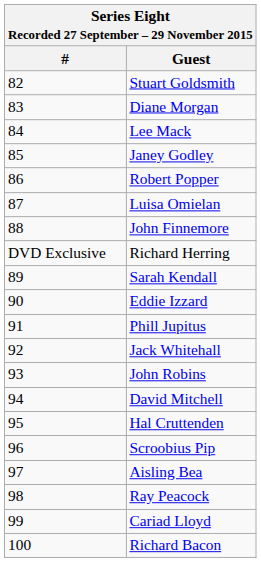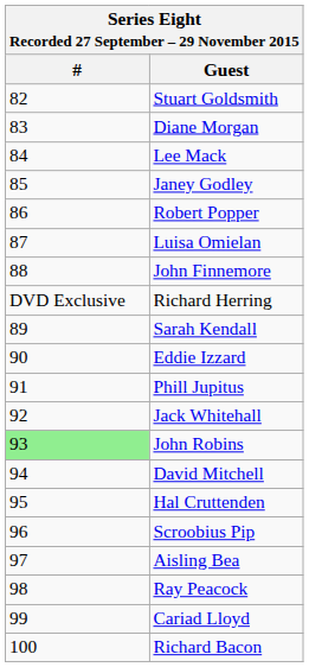John Robins | #: no background -> lightgreen background
